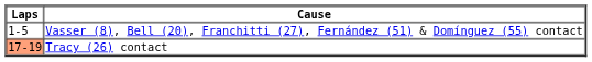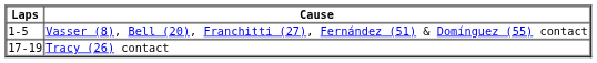Tracy (26) contact | Laps: lightsalmon background -> no background
